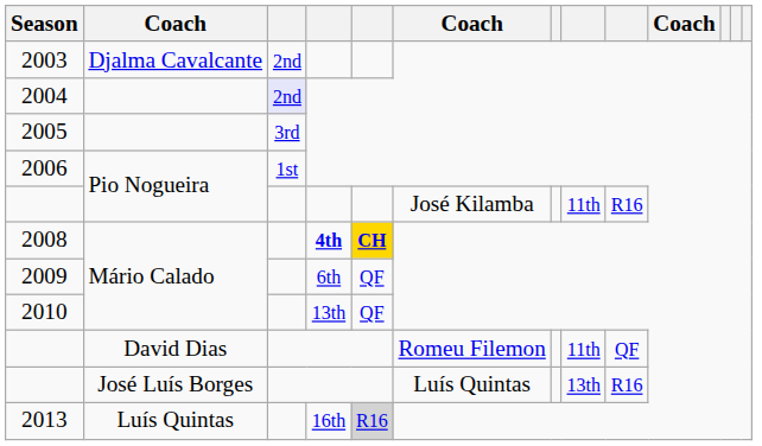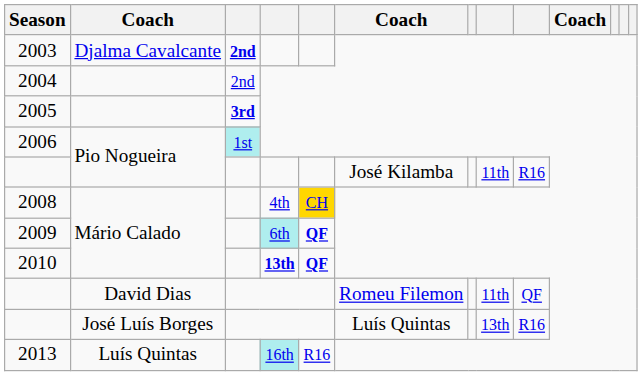2003 | column 3: normal -> bold
2004 | column 3: lavender background -> no background
2005 | column 3: normal -> bold
2006 | column 3: no background -> paleturquoise background
2008 | column 4: bold -> normal
2008 | column 5: bold -> normal
2009 | column 4: no background -> paleturquoise background
2009 | column 5: normal -> bold
2010 | column 4: normal -> bold
2010 | column 5: normal -> bold
2013 | column 4: no background -> paleturquoise background
2013 | column 5: lightgrey background -> no background
